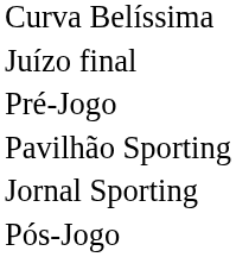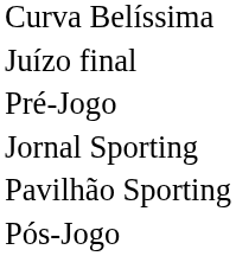row 4 | column 1: Pavilhão Sporting -> Jornal Sporting
row 5 | column 1: Jornal Sporting -> Pavilhão Sporting
